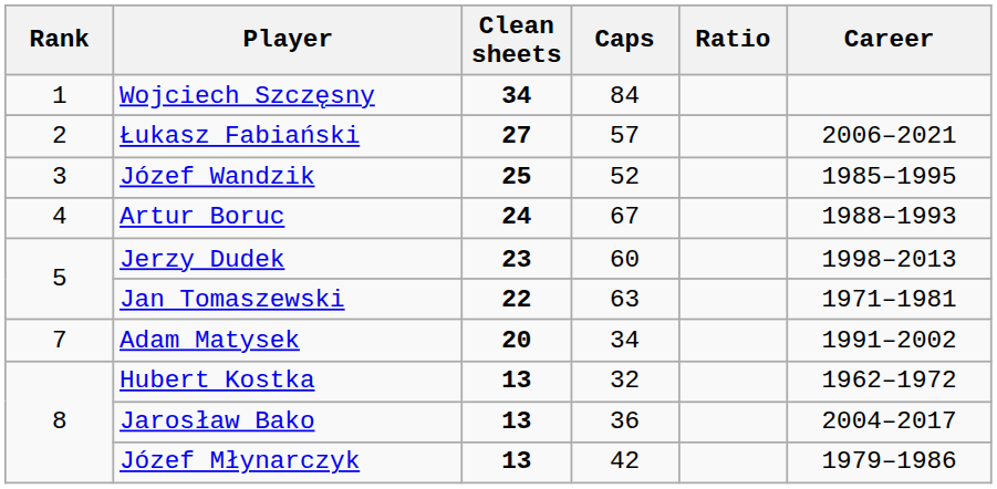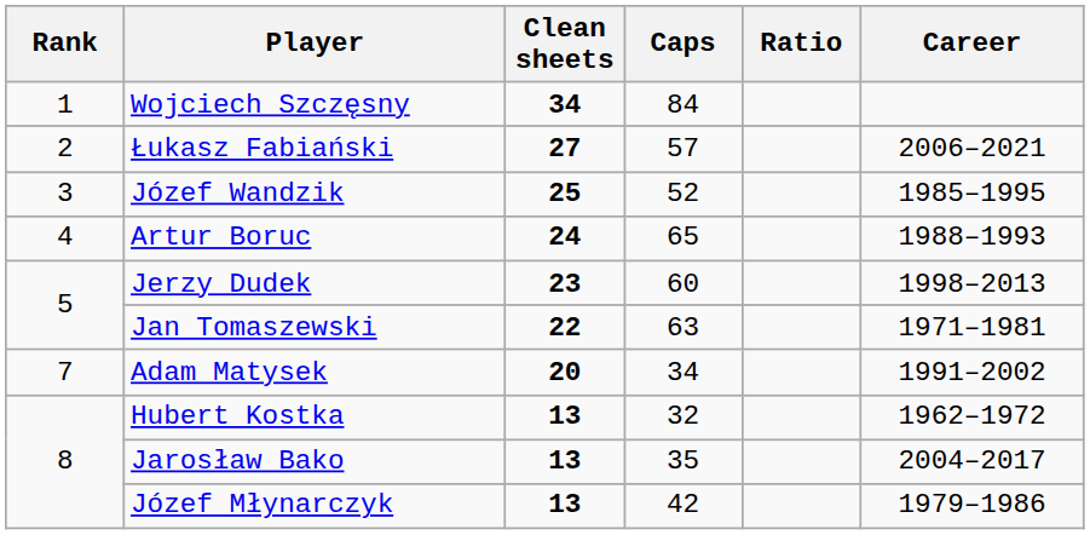Artur Boruc | Caps: 67 -> 65
Jarosław Bako | Caps: 36 -> 35
